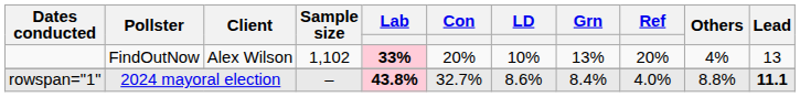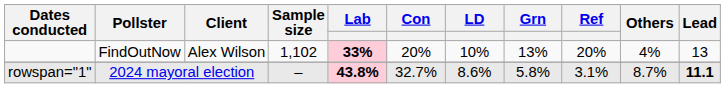rowspan="1" | Grn: 8.4% -> 5.8%
rowspan="1" | Ref: 4.0% -> 3.1%
rowspan="1" | Others: 8.8% -> 8.7%
